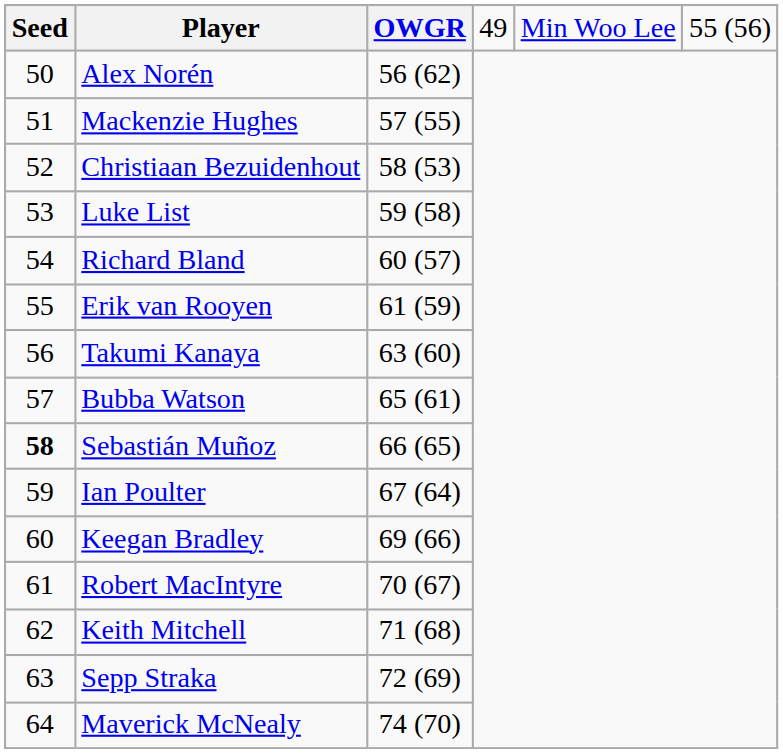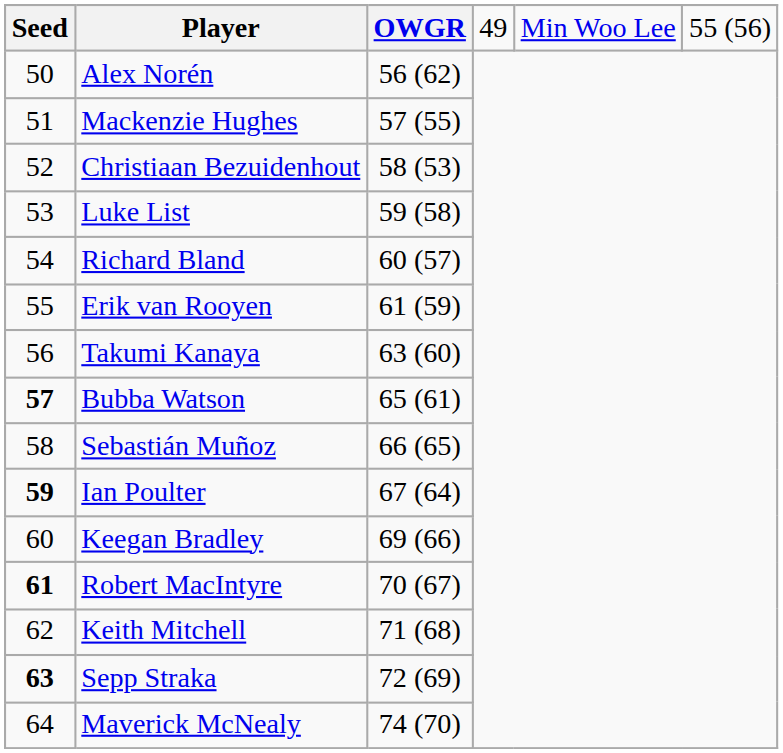Bubba Watson | column 1: normal -> bold
Sebastián Muñoz | column 1: bold -> normal
Ian Poulter | column 1: normal -> bold
Robert MacIntyre | column 1: normal -> bold
Sepp Straka | column 1: normal -> bold
